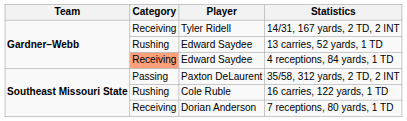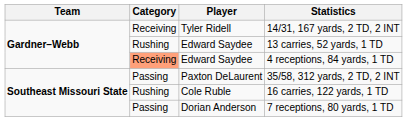7 receptions, 80 yards, 1 TD | Category: Receiving -> Passing
